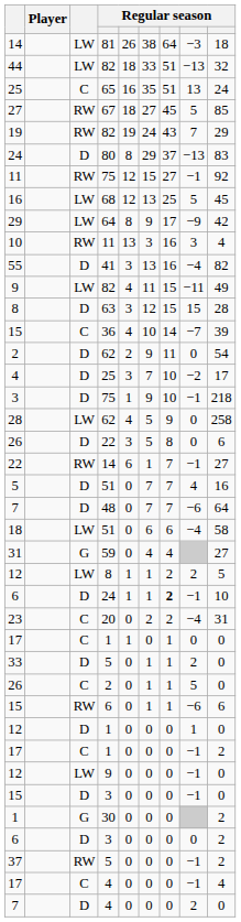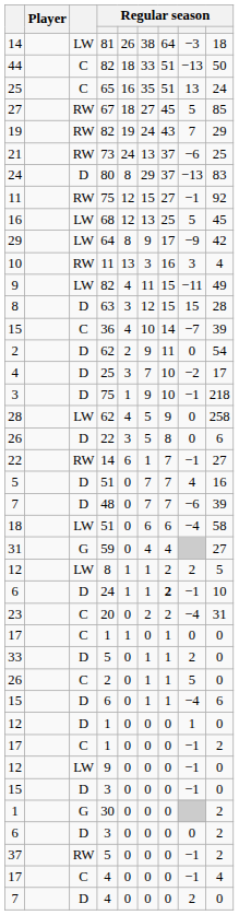44 | column 3: LW -> C
44 | column 9: 32 -> 50
+ row: 21 | RW | 73 | 24 | 13 | 37 | −6 | 25
- row: 55 | D | 41 | 3 | 13 | 16 | −4 | 82
7 / 48 | column 9: 64 -> 39
15 / 6 | column 3: RW -> D
15 / 6 | column 8: −6 -> −4
